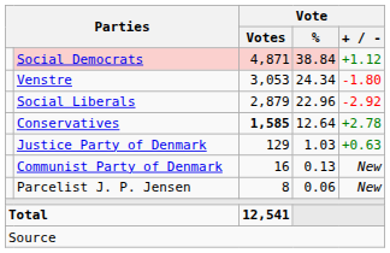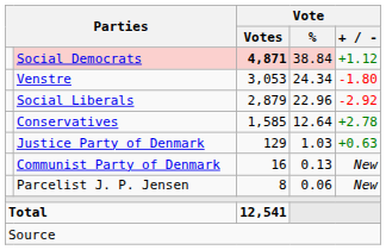Social Democrats | Vote / Votes: normal -> bold
Conservatives | Vote / Votes: bold -> normal
